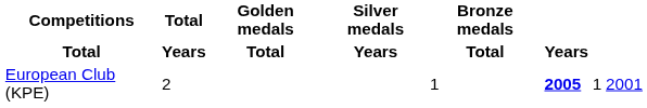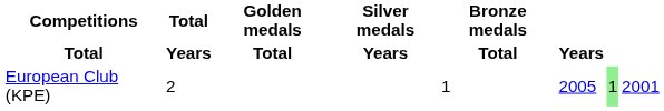European Club (KPE) | Years: bold -> normal
European Club (KPE) | column 7: no background -> lightgreen background
